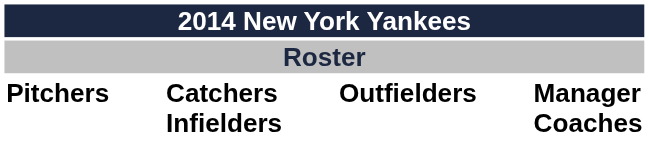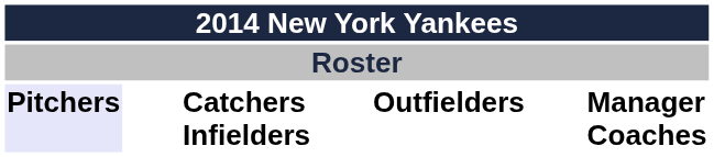Pitchers | column 1: no background -> lavender background
